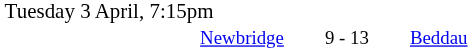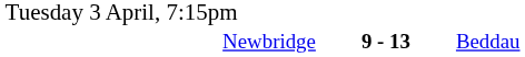Newbridge | column 2: normal -> bold
